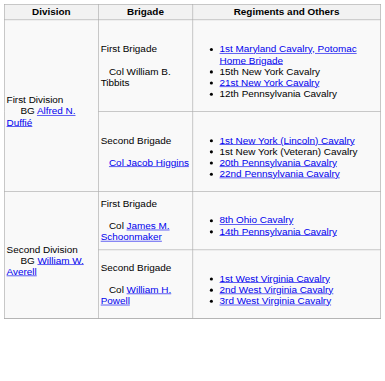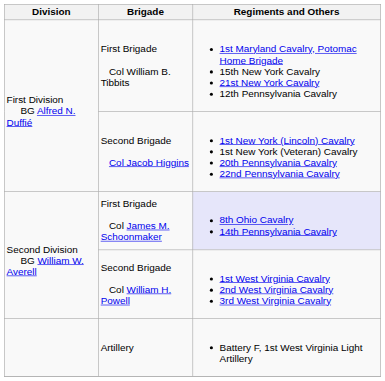First Brigade Col James M. Schoonmaker | Regiments and Others: no background -> lavender background
+ row: Artillery | Battery F, 1st West Virginia Light Artillery
